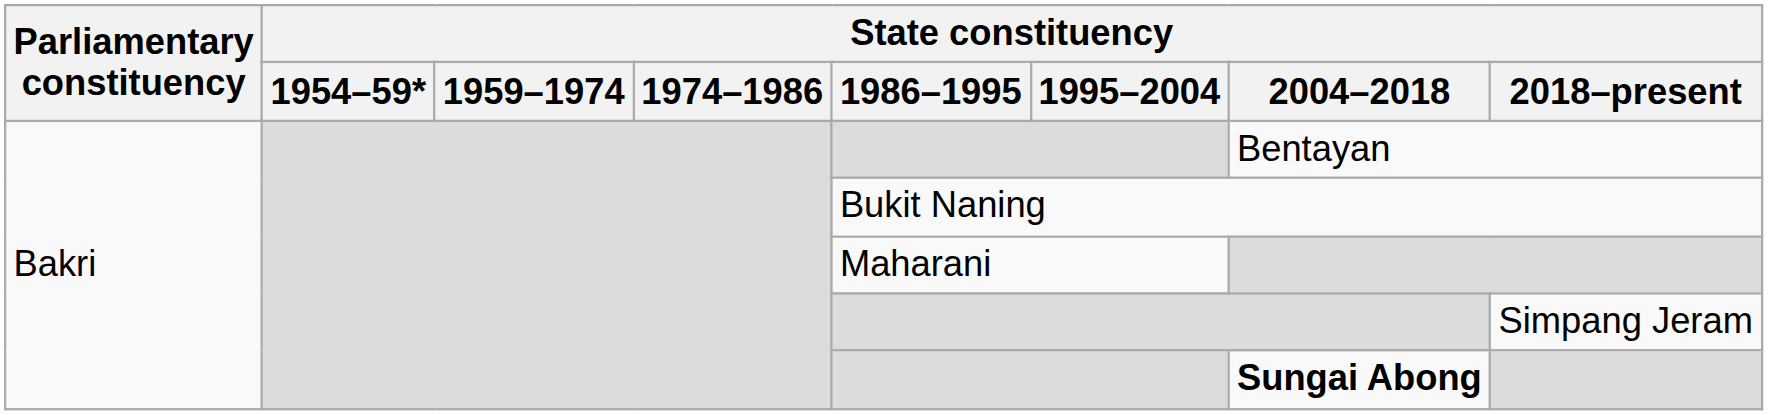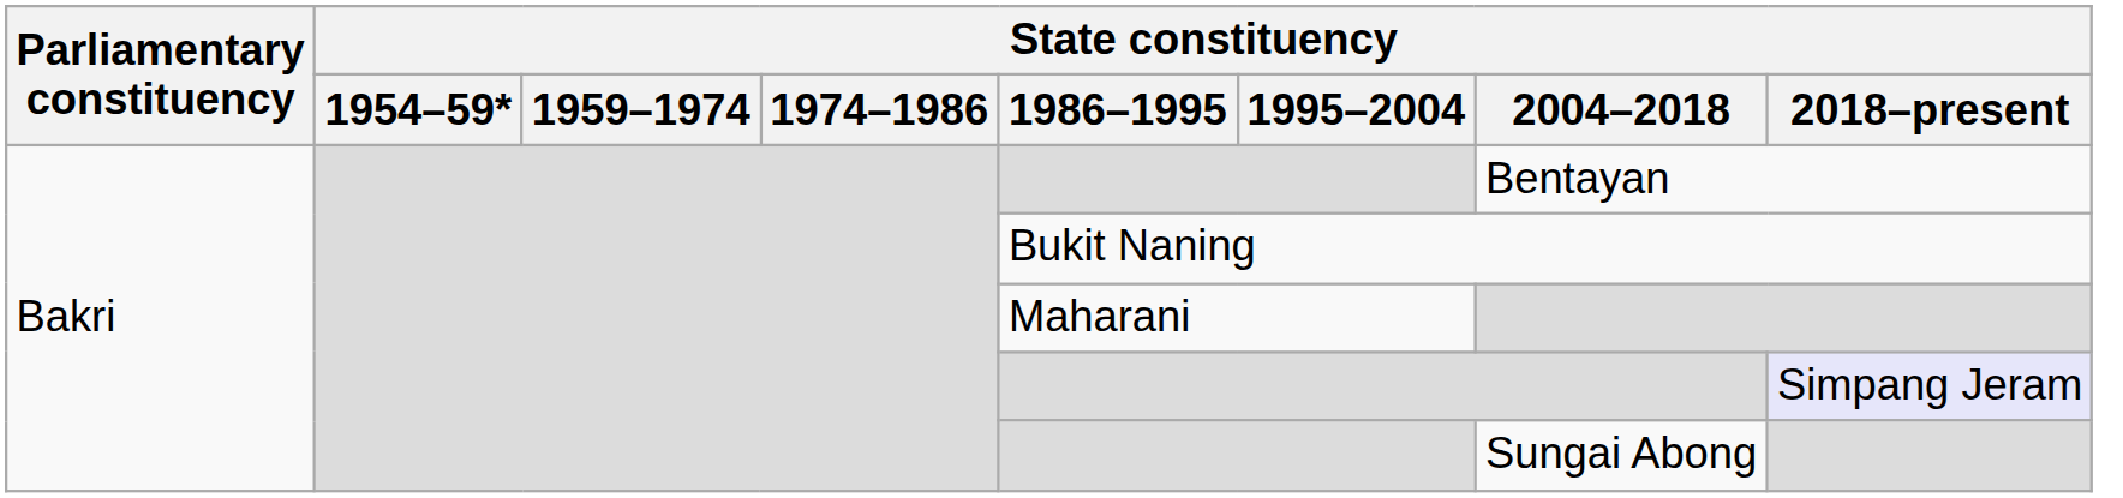row 6 | State constituency / 2018–present: no background -> lavender background
row 7 | State constituency / 2004–2018: bold -> normal
